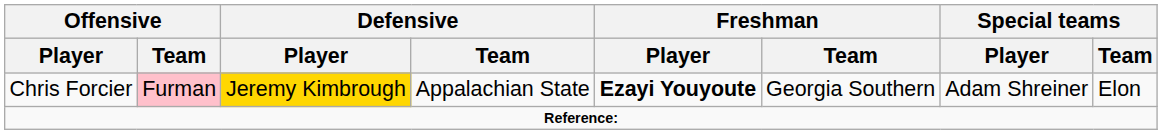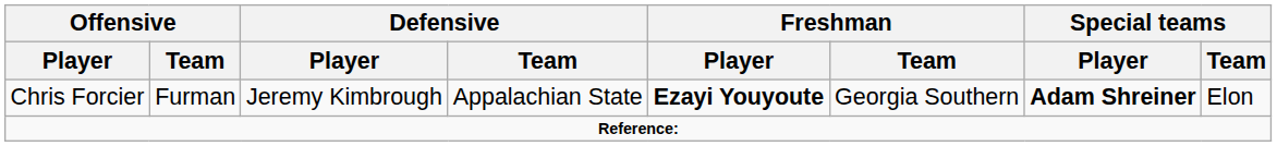Chris Forcier | Offensive / Team: pink background -> no background
Chris Forcier | Defensive / Player: gold background -> no background
Chris Forcier | Special teams / Player: normal -> bold
